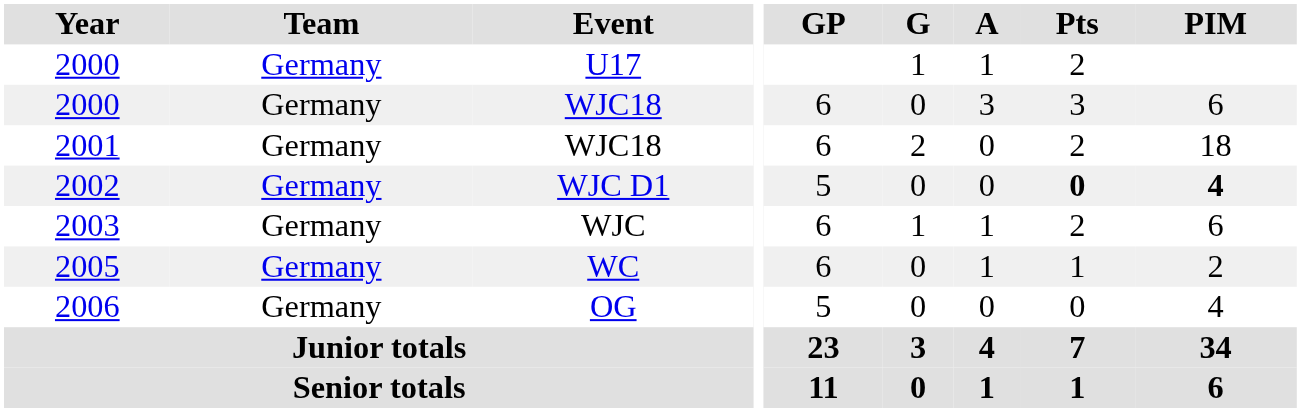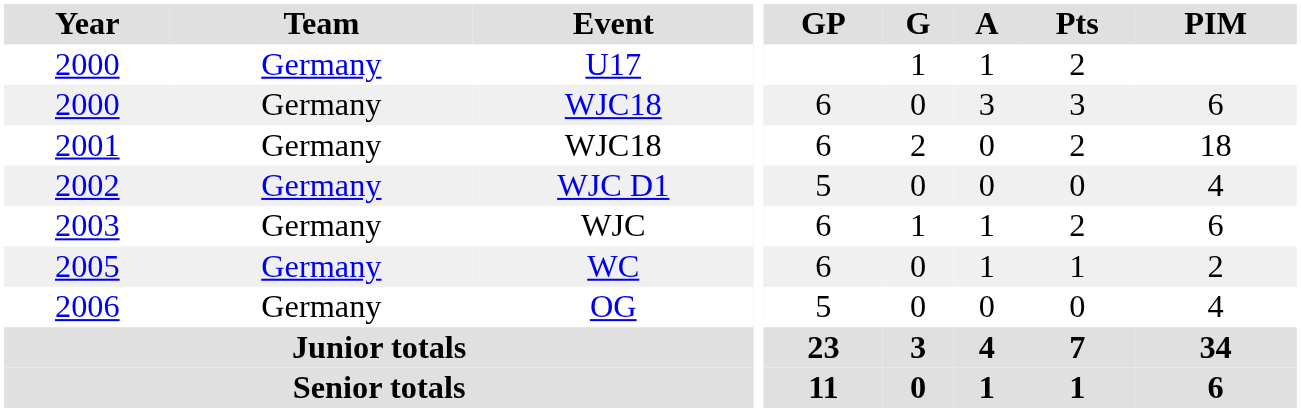2002 | Pts: bold -> normal
2002 | PIM: bold -> normal
